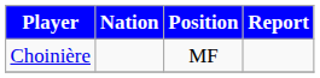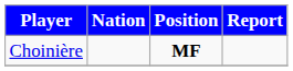Choinière | Position: normal -> bold
